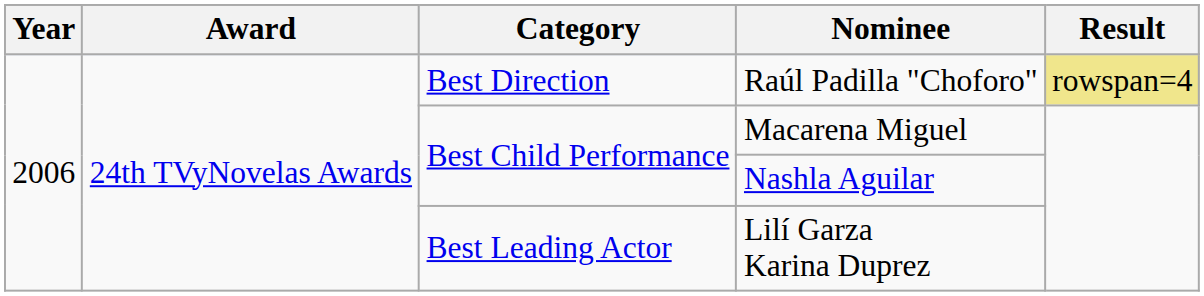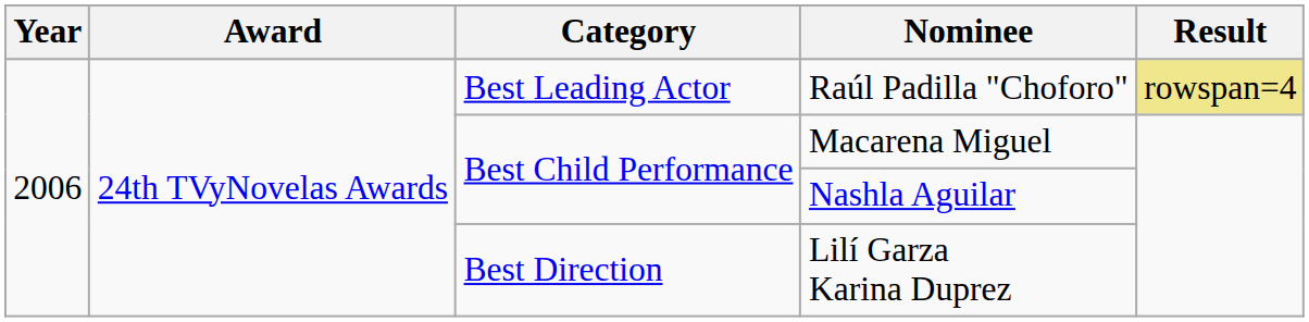Raúl Padilla "Choforo" | Category: Best Direction -> Best Leading Actor
Lilí Garza Karina Duprez | Category: Best Leading Actor -> Best Direction
